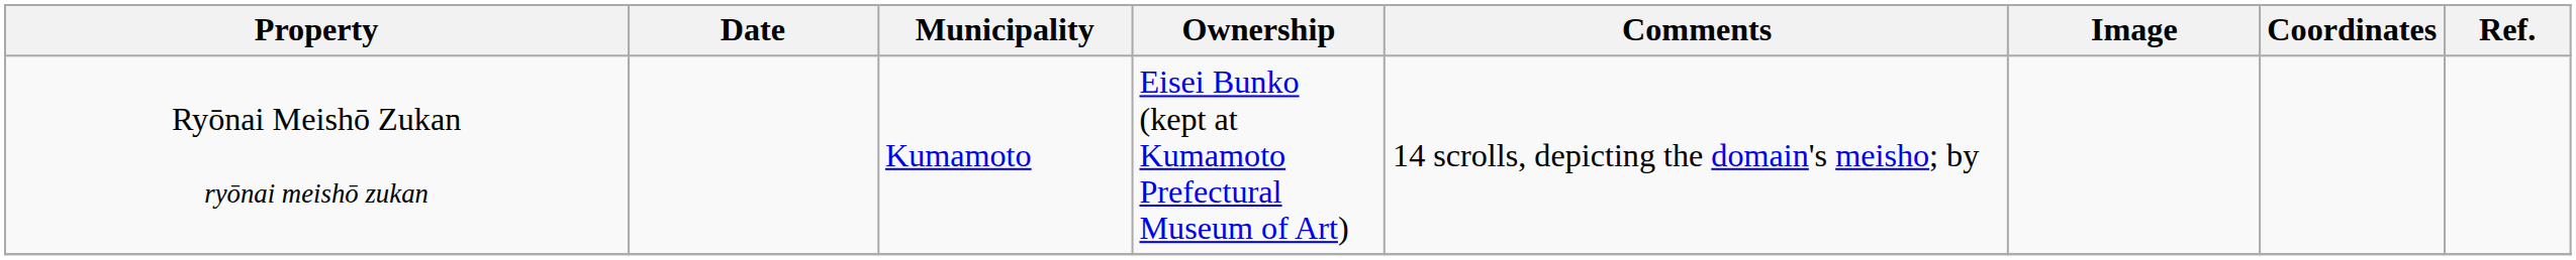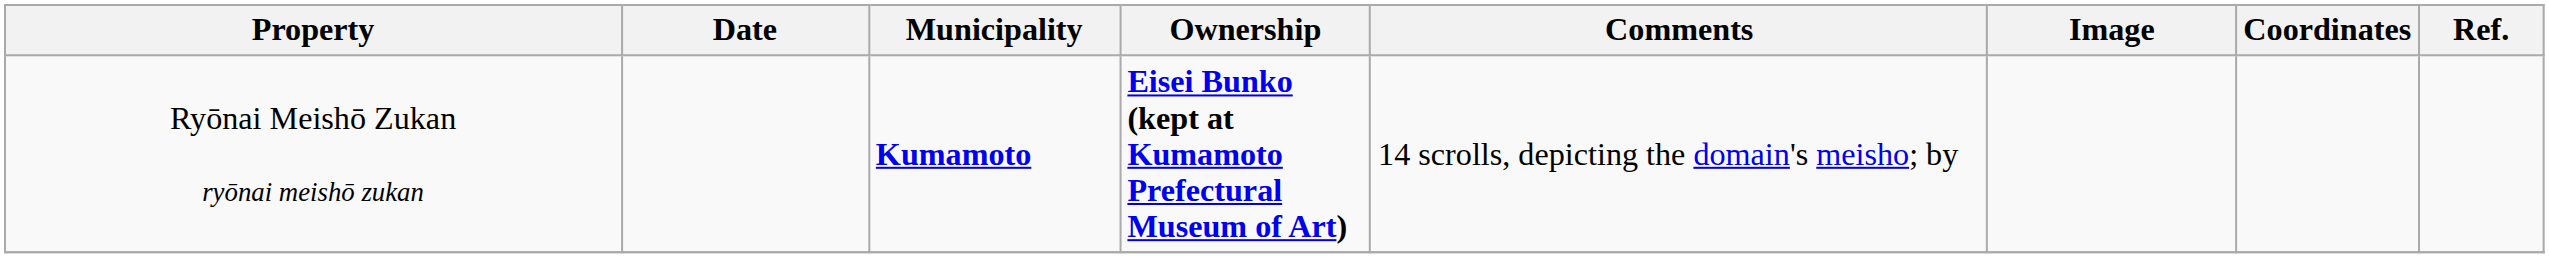Ryōnai Meishō Zukan ryōnai meishō zukan | Municipality: normal -> bold
Ryōnai Meishō Zukan ryōnai meishō zukan | Ownership: normal -> bold
